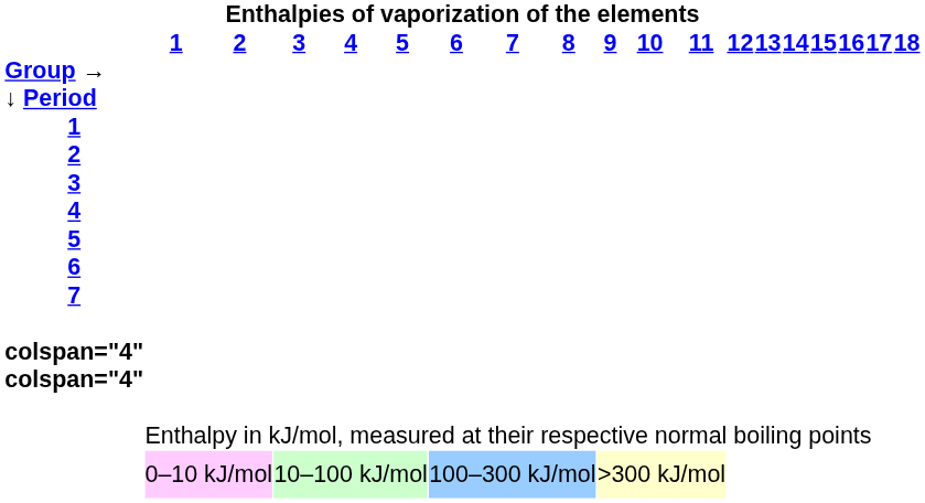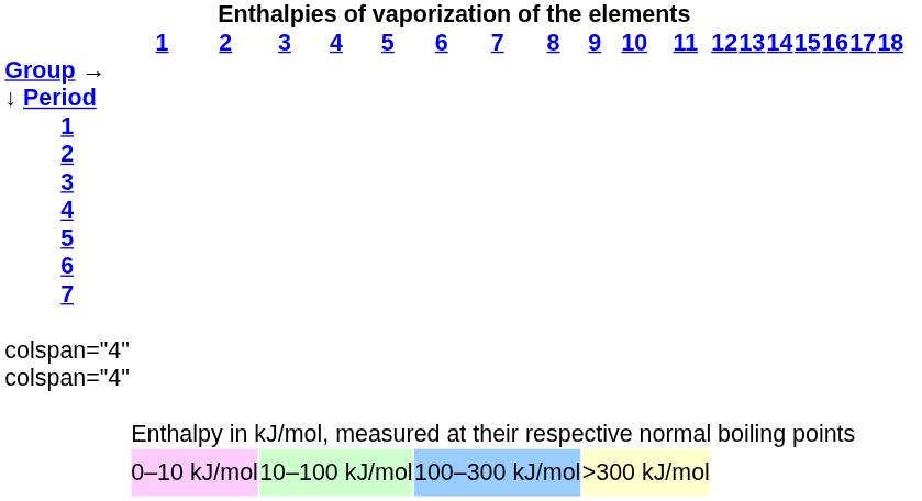row 12 | column 1: bold -> normal
row 13 | column 1: bold -> normal
